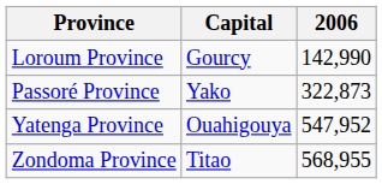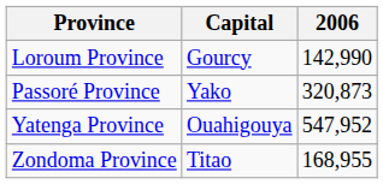Passoré Province | 2006: 322,873 -> 320,873
Zondoma Province | 2006: 568,955 -> 168,955
